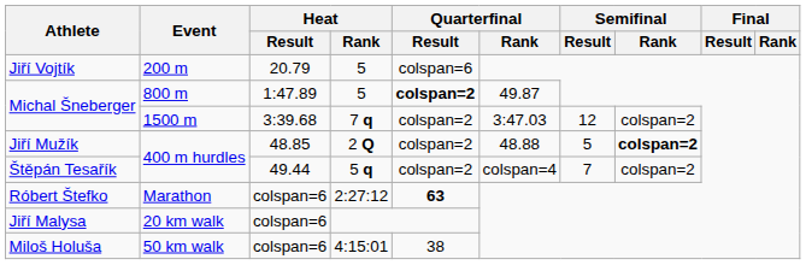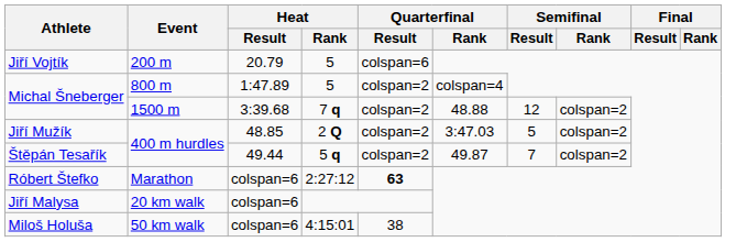Michal Šneberger / 800 m | Quarterfinal / Result: bold -> normal
Michal Šneberger / 800 m | Quarterfinal / Rank: 49.87 -> colspan=4
Michal Šneberger / 1500 m | Quarterfinal / Rank: 3:47.03 -> 48.88
Jiří Mužík | Quarterfinal / Rank: 48.88 -> 3:47.03
Jiří Mužík | Semifinal / Rank: bold -> normal
Štěpán Tesařík | Quarterfinal / Rank: colspan=4 -> 49.87
